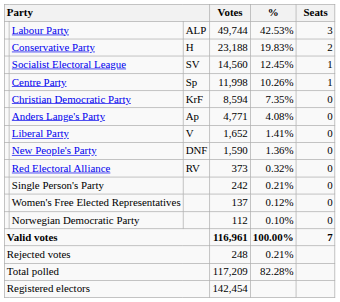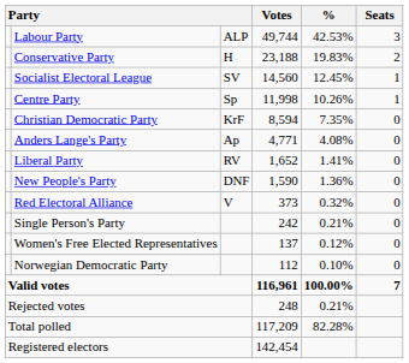Liberal Party | column 3: V -> RV
Red Electoral Alliance | column 3: RV -> V
